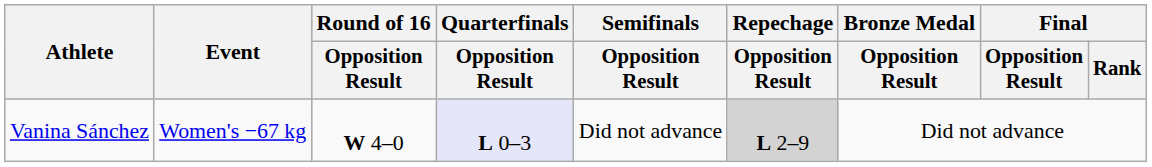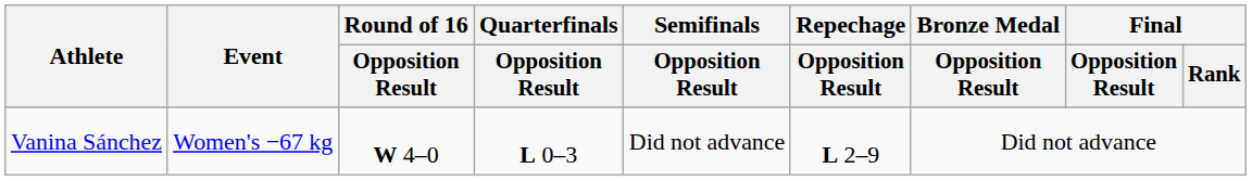Vanina Sánchez | Quarterfinals / Opposition Result: lavender background -> no background
Vanina Sánchez | Repechage / Opposition Result: lightgrey background -> no background
